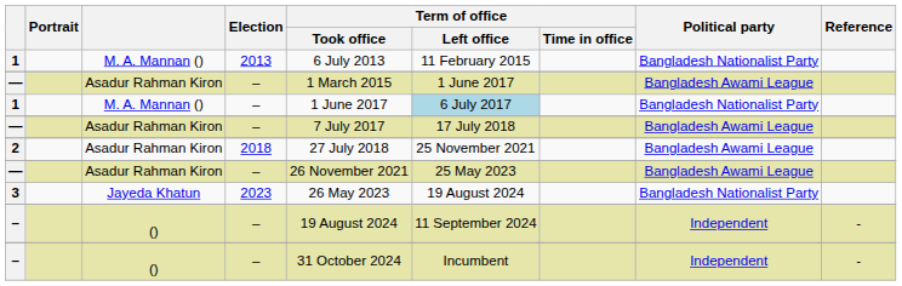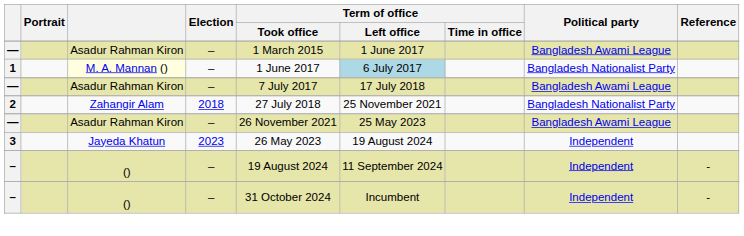- row: 1 | M. A. Mannan () | 2013 | 6 July 2013 | 11 February 2015 | Bangladesh Nationalist Party
1 / – | column 3: no background -> lightyellow background
2 | column 3: Asadur Rahman Kiron -> Zahangir Alam
2 | Political party: Bangladesh Awami League -> Bangladesh Nationalist Party
3 | Political party: Bangladesh Nationalist Party -> Independent
